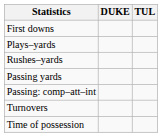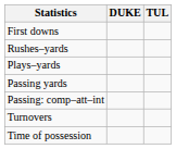rows swapped: Plays–yards <-> Rushes–yards
